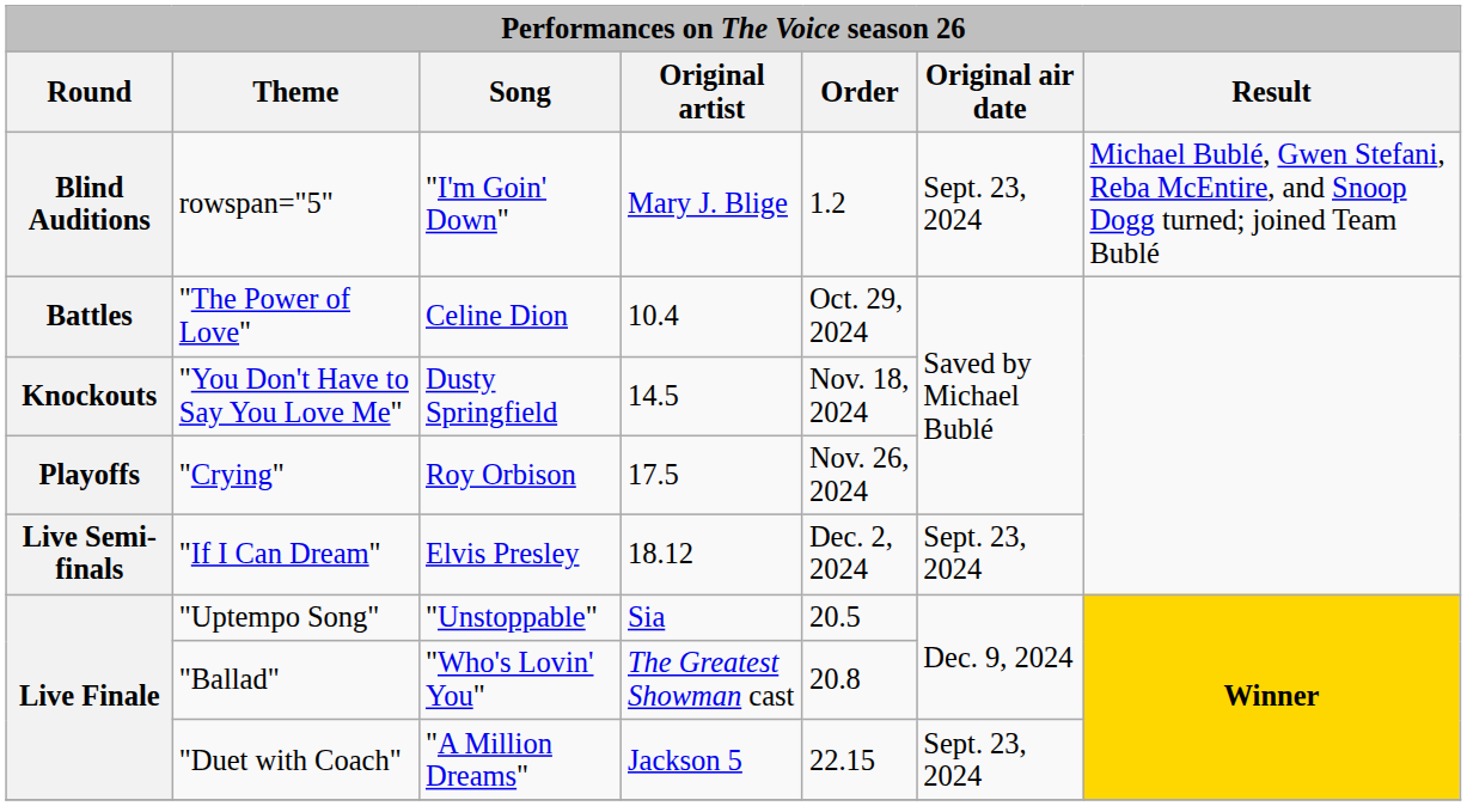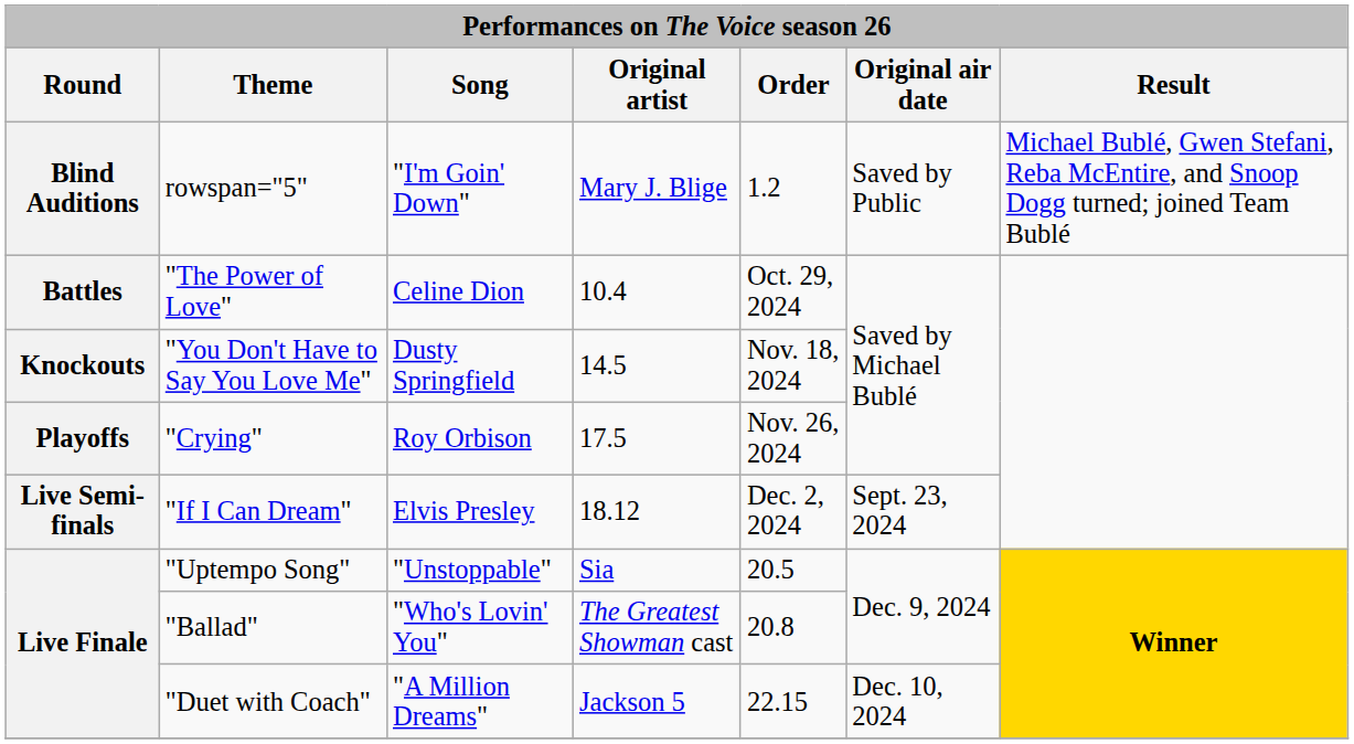rowspan="5" | Original air date: Sept. 23, 2024 -> Saved by Public
"Duet with Coach" | Original air date: Sept. 23, 2024 -> Dec. 10, 2024
